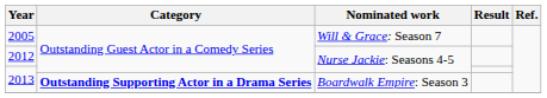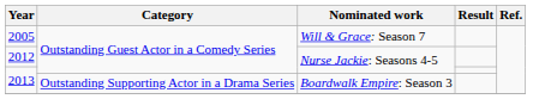2013 / Boardwalk Empire: Season 3 | Category: bold -> normal
